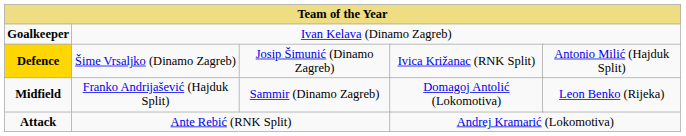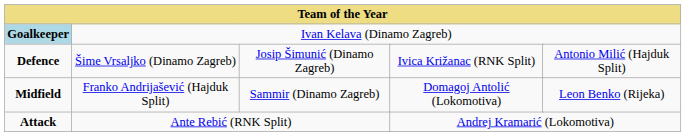Goalkeeper | column 1: no background -> lightblue background
Defence | column 1: gold background -> no background
